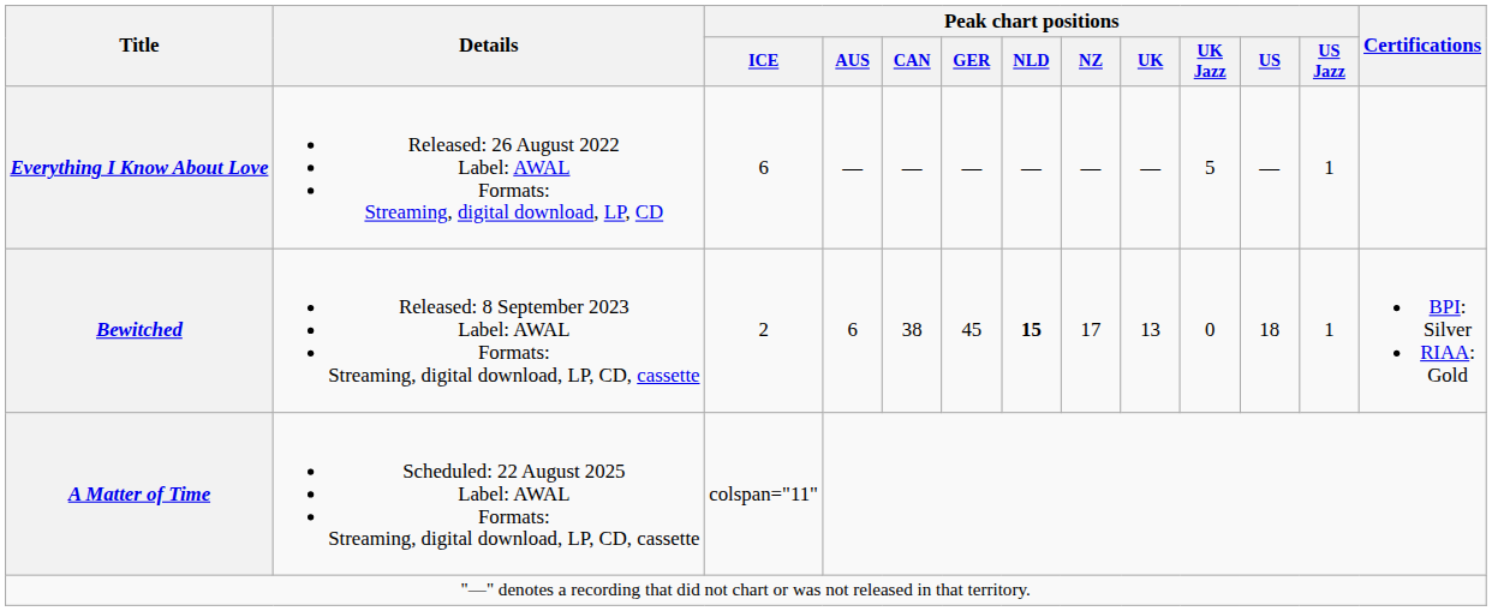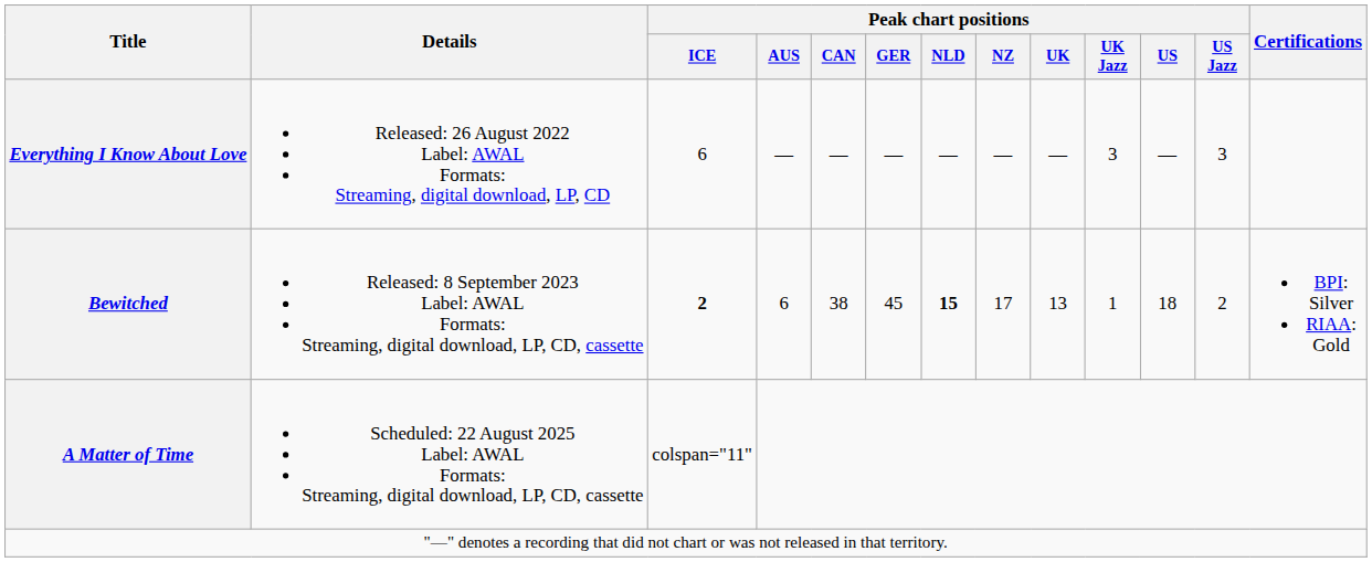Everything I Know About Love | Peak chart positions / UK Jazz: 5 -> 3
Everything I Know About Love | Peak chart positions / US Jazz: 1 -> 3
Bewitched | Peak chart positions / ICE: normal -> bold
Bewitched | Peak chart positions / UK Jazz: 0 -> 1
Bewitched | Peak chart positions / US Jazz: 1 -> 2
